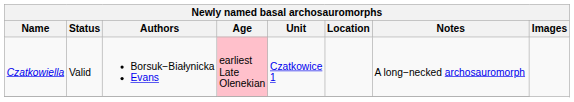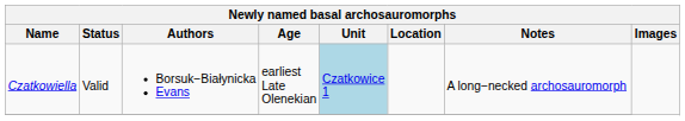Czatkowiella | Age: pink background -> no background
Czatkowiella | Unit: no background -> lightblue background
